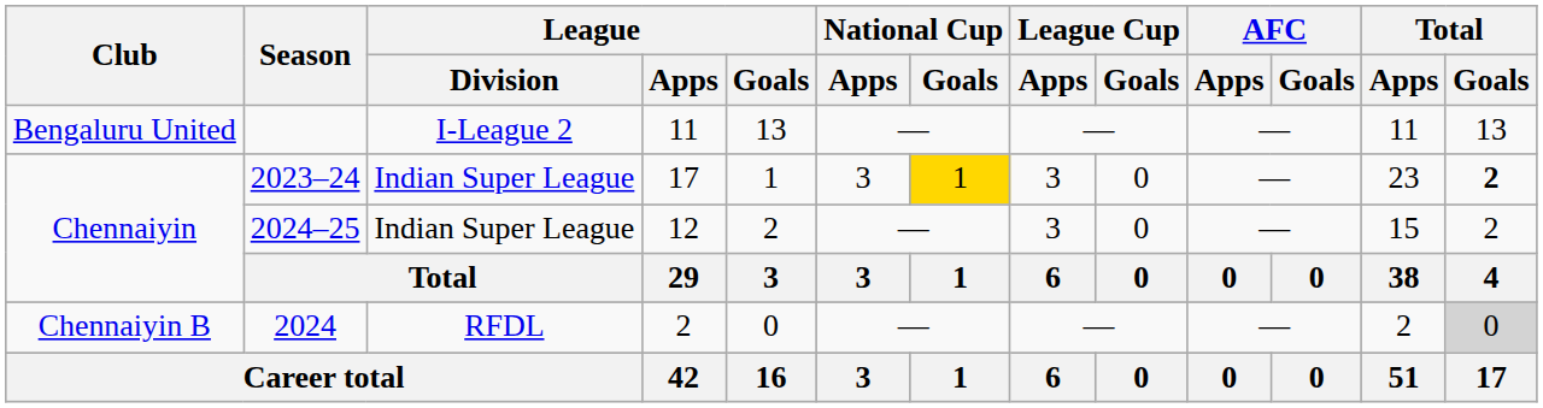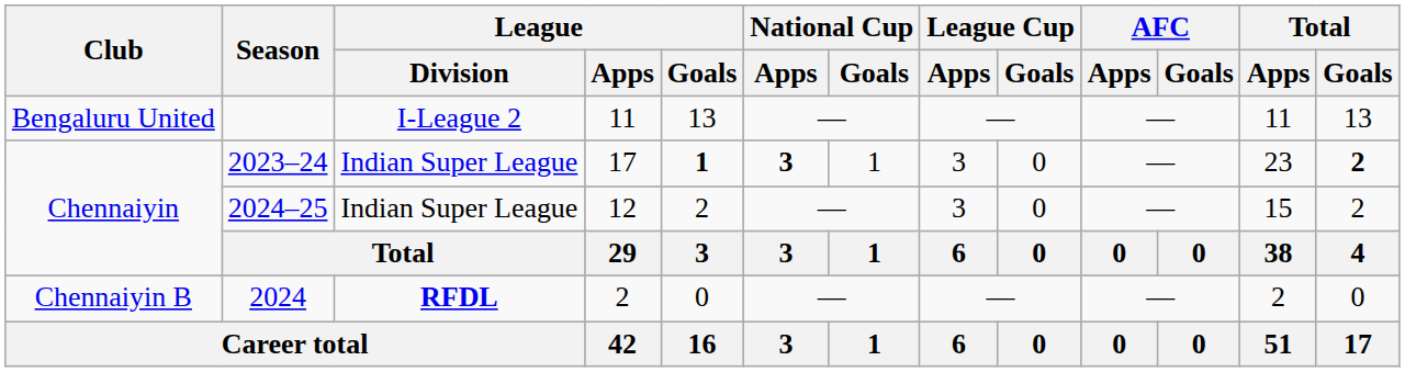2023–24 | League / Goals: normal -> bold
2023–24 | National Cup / Apps: normal -> bold
2023–24 | National Cup / Goals: gold background -> no background
2024 | League / Division: normal -> bold
2024 | Total / Goals: lightgrey background -> no background
